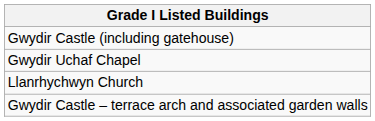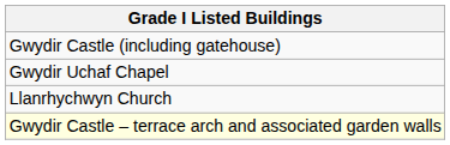row 5 | column 1: no background -> lightyellow background
